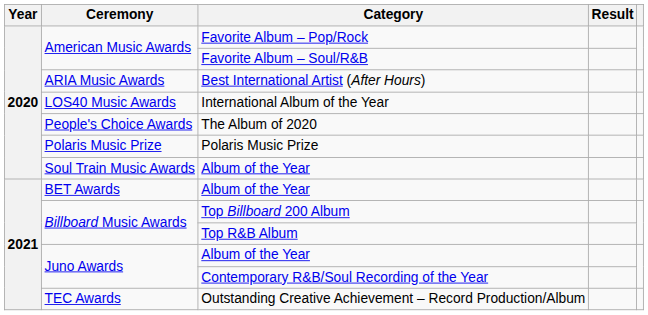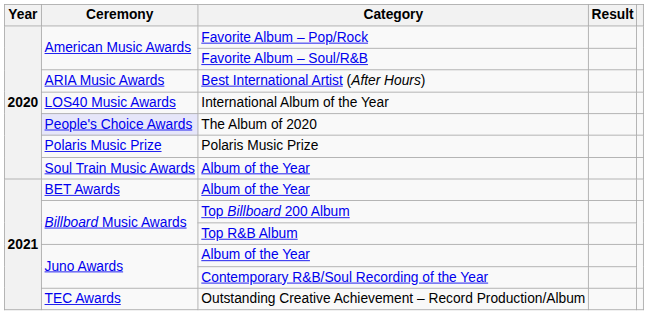The Album of 2020 | Ceremony: no background -> lavender background
